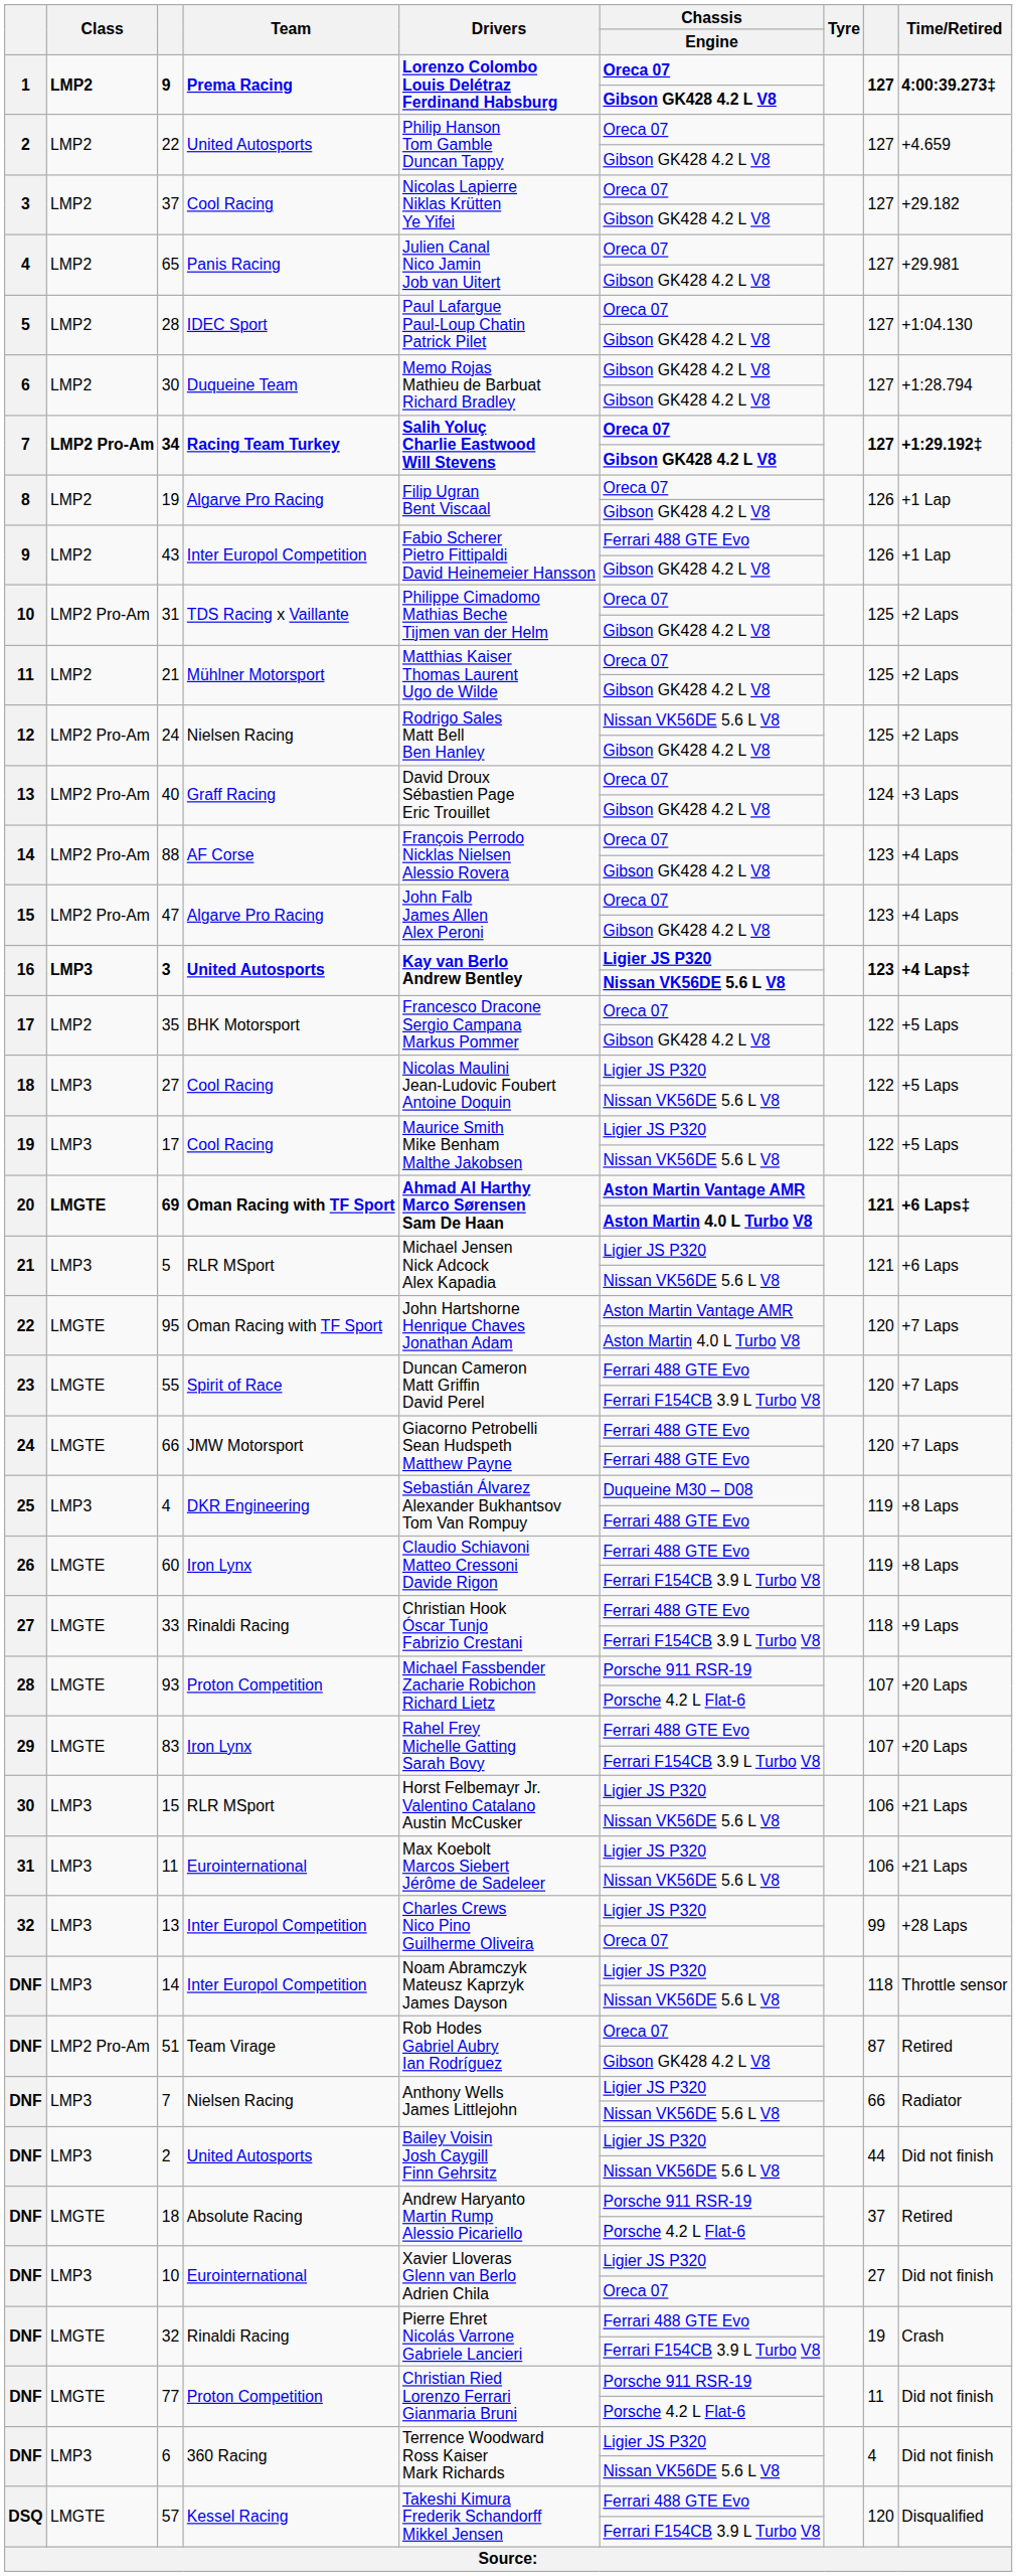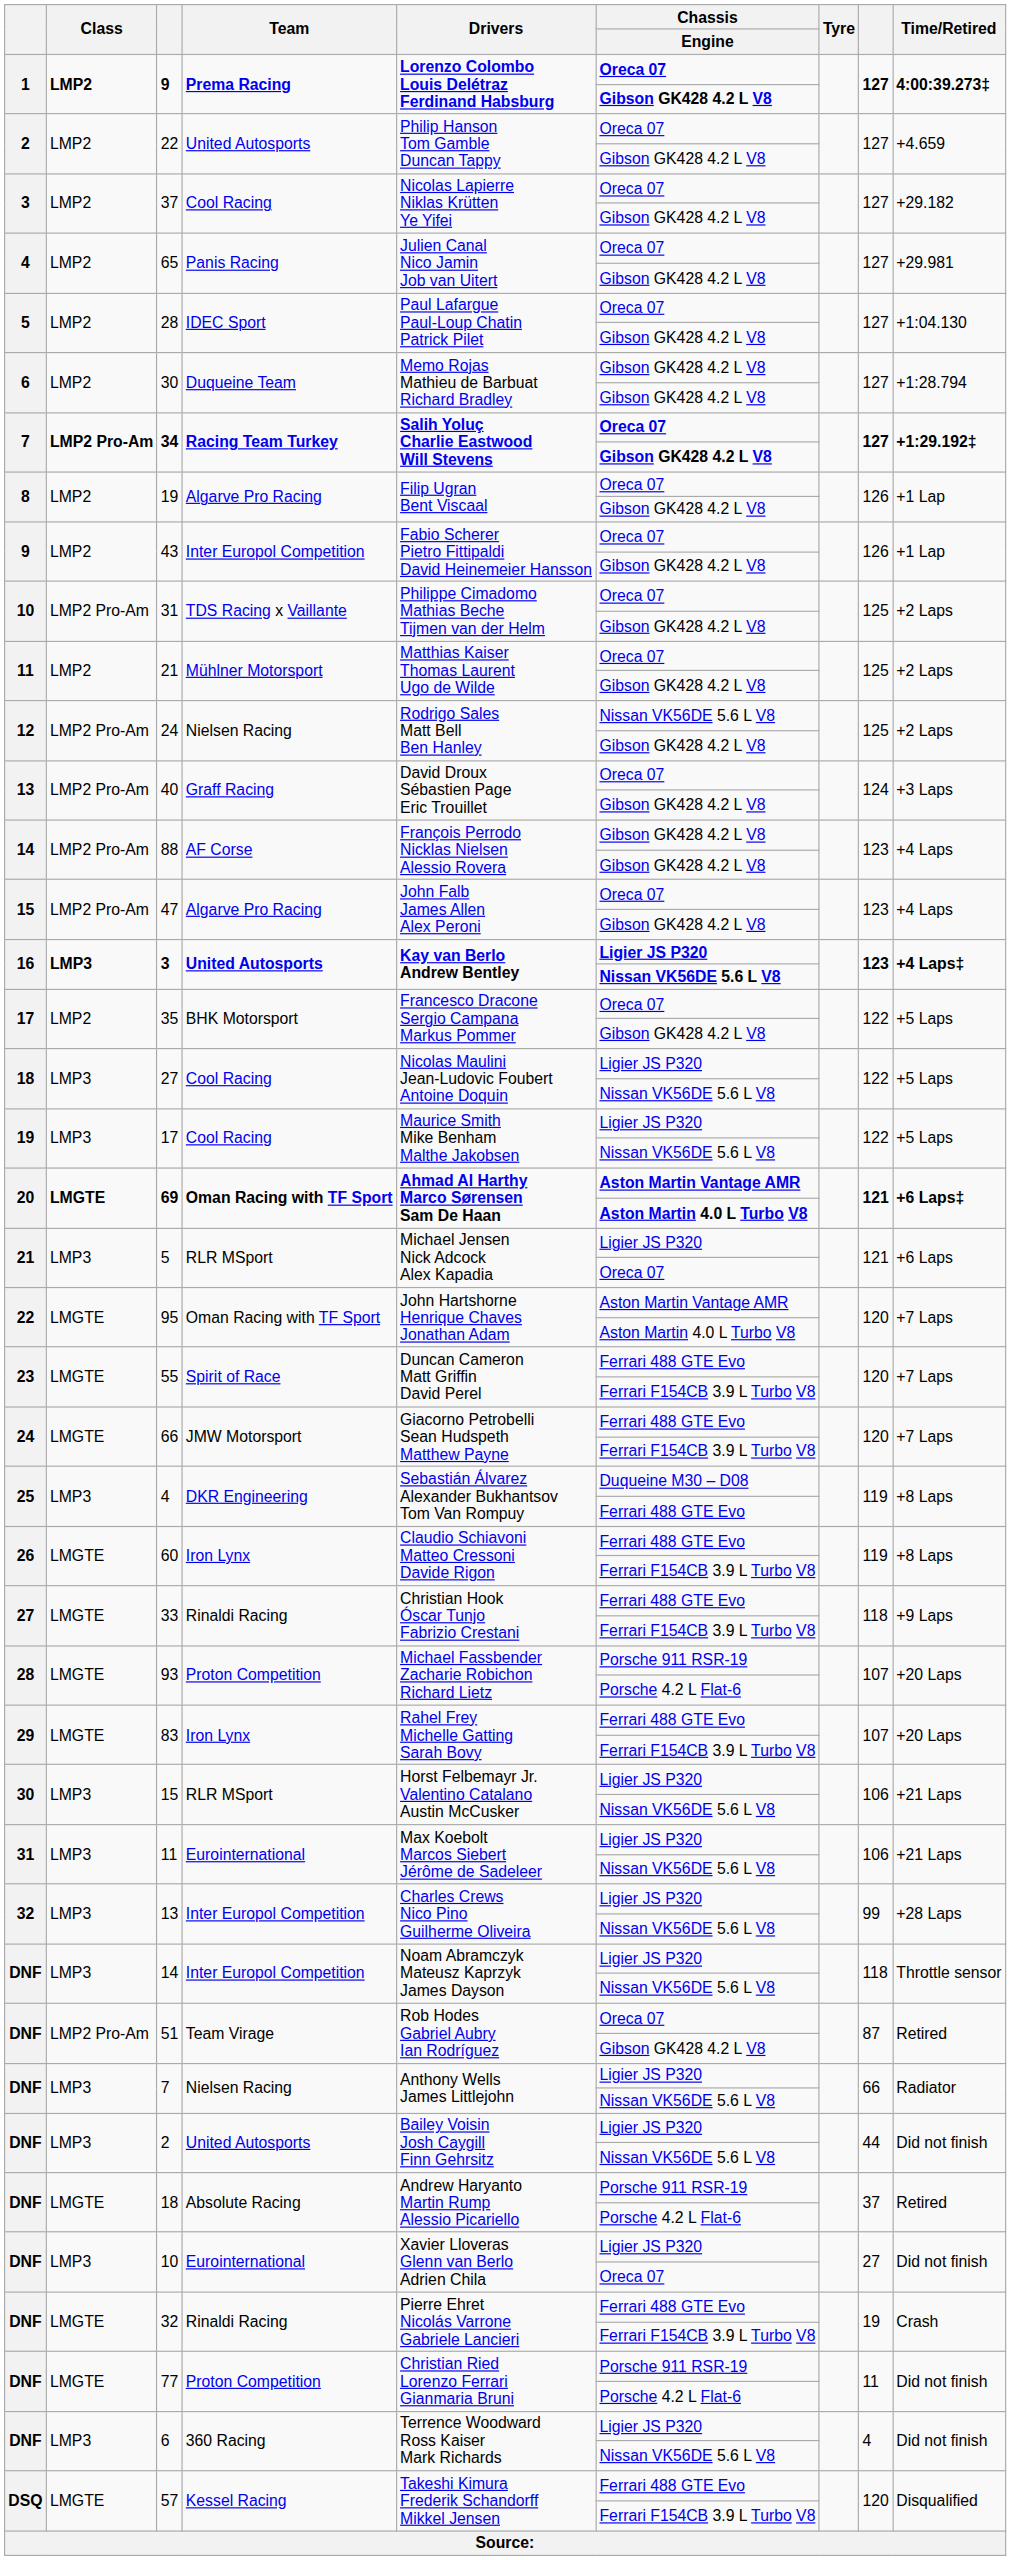row 19 | Chassis / Engine: Ferrari 488 GTE Evo -> Oreca 07
row 29 | Chassis / Engine: Oreca 07 -> Gibson GK428 4.2 L V8
row 44 | Chassis / Engine: Nissan VK56DE 5.6 L V8 -> Oreca 07
row 50 | Chassis / Engine: Ferrari 488 GTE Evo -> Ferrari F154CB 3.9 L Turbo V8
row 66 | Chassis / Engine: Oreca 07 -> Nissan VK56DE 5.6 L V8
